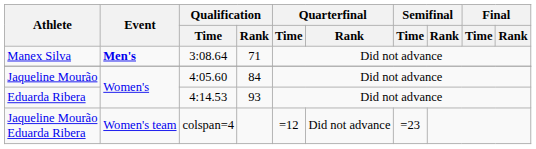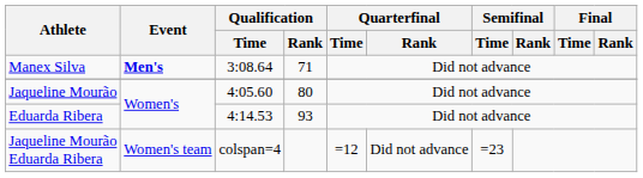Jaqueline Mourão | Qualification / Rank: 84 -> 80
